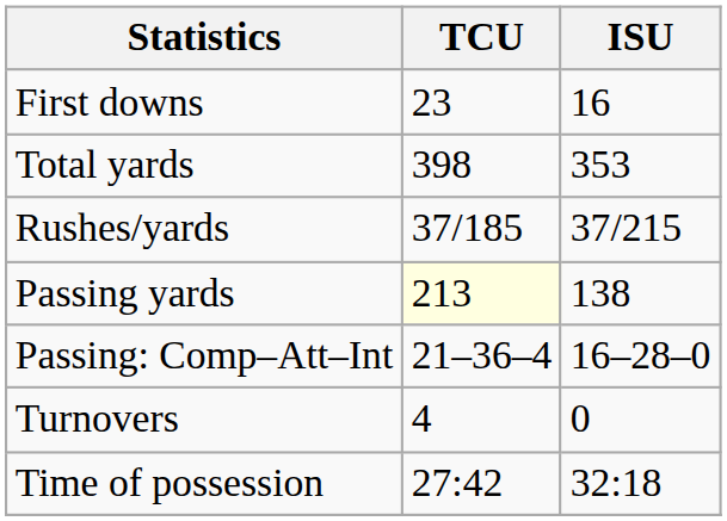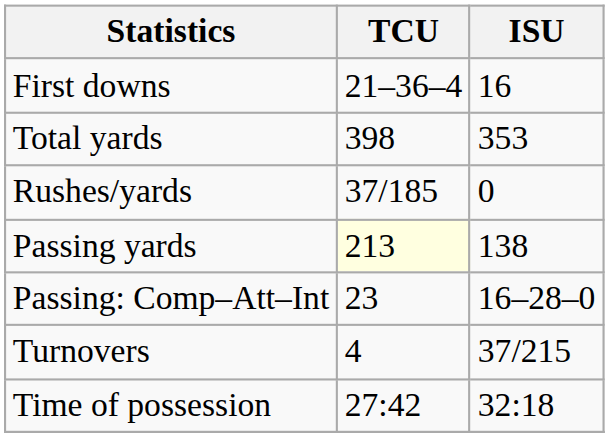First downs | TCU: 23 -> 21–36–4
Rushes/yards | ISU: 37/215 -> 0
Passing: Comp–Att–Int | TCU: 21–36–4 -> 23
Turnovers | ISU: 0 -> 37/215
